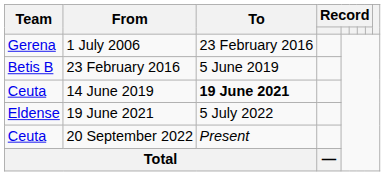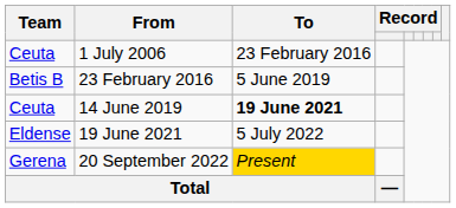1 July 2006 | Team: Gerena -> Ceuta
20 September 2022 | Team: Ceuta -> Gerena
20 September 2022 | To: no background -> gold background
